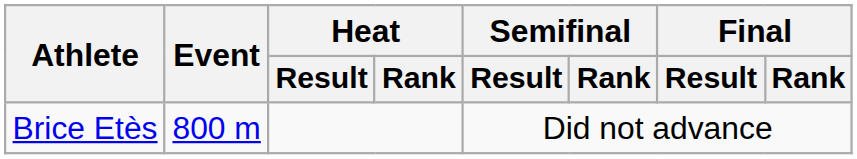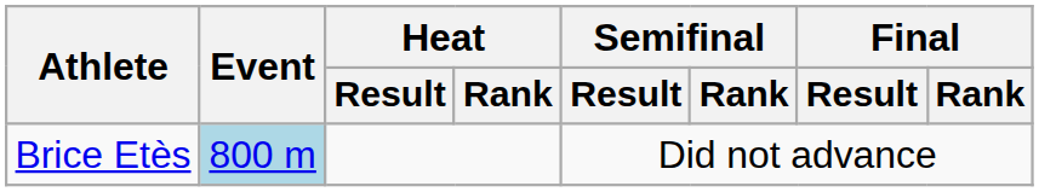Brice Etès | Event: no background -> lightblue background
